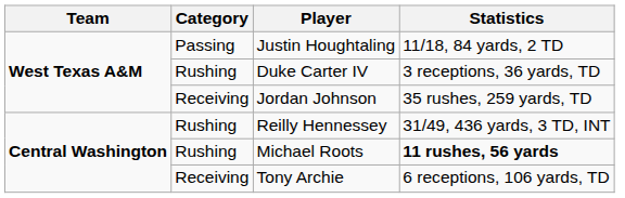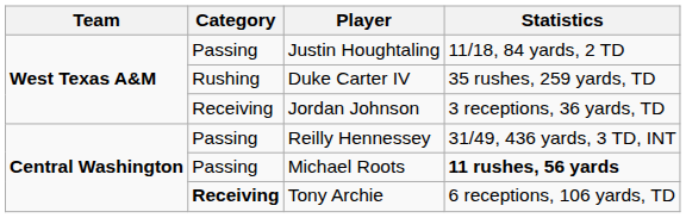Duke Carter IV | Statistics: 3 receptions, 36 yards, TD -> 35 rushes, 259 yards, TD
Jordan Johnson | Statistics: 35 rushes, 259 yards, TD -> 3 receptions, 36 yards, TD
Reilly Hennessey | Category: Rushing -> Passing
Michael Roots | Category: Rushing -> Passing
Tony Archie | Category: normal -> bold
